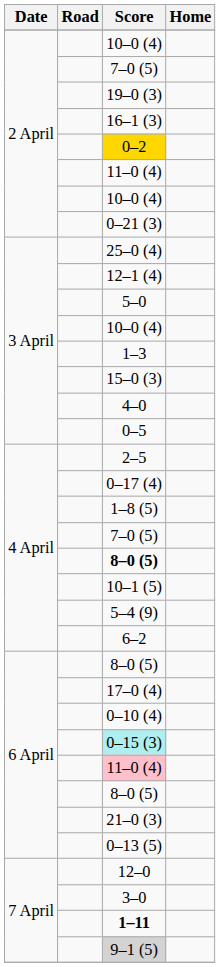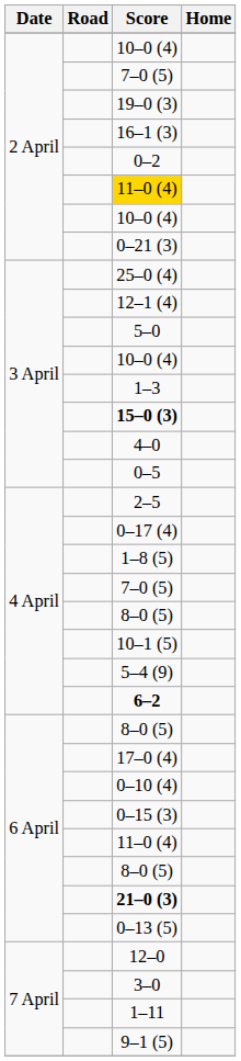0–2 | Score: gold background -> no background
2 April / 11–0 (4) | Score: no background -> gold background
15–0 (3) | Score: normal -> bold
4 April / 8–0 (5) | Score: bold -> normal
6–2 | Score: normal -> bold
0–15 (3) | Score: paleturquoise background -> no background
6 April / 11–0 (4) | Score: pink background -> no background
21–0 (3) | Score: normal -> bold
1–11 | Score: bold -> normal
9–1 (5) | Score: lightgrey background -> no background
